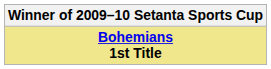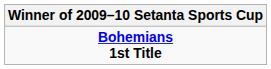row 2 | column 1: khaki background -> no background
